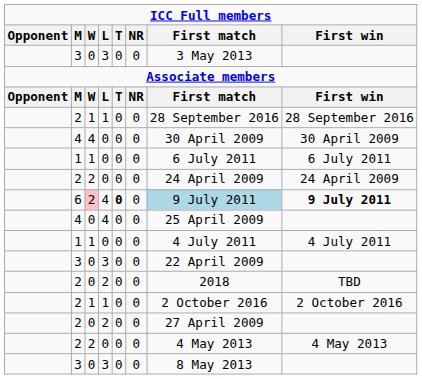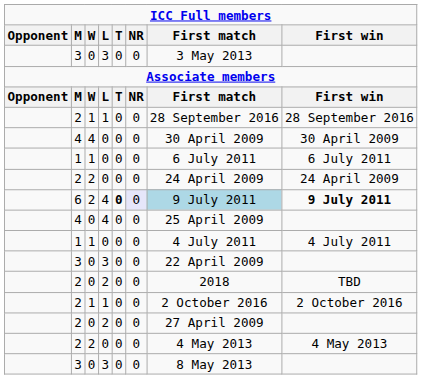6 | W: pink background -> no background
6 | NR: no background -> lavender background
